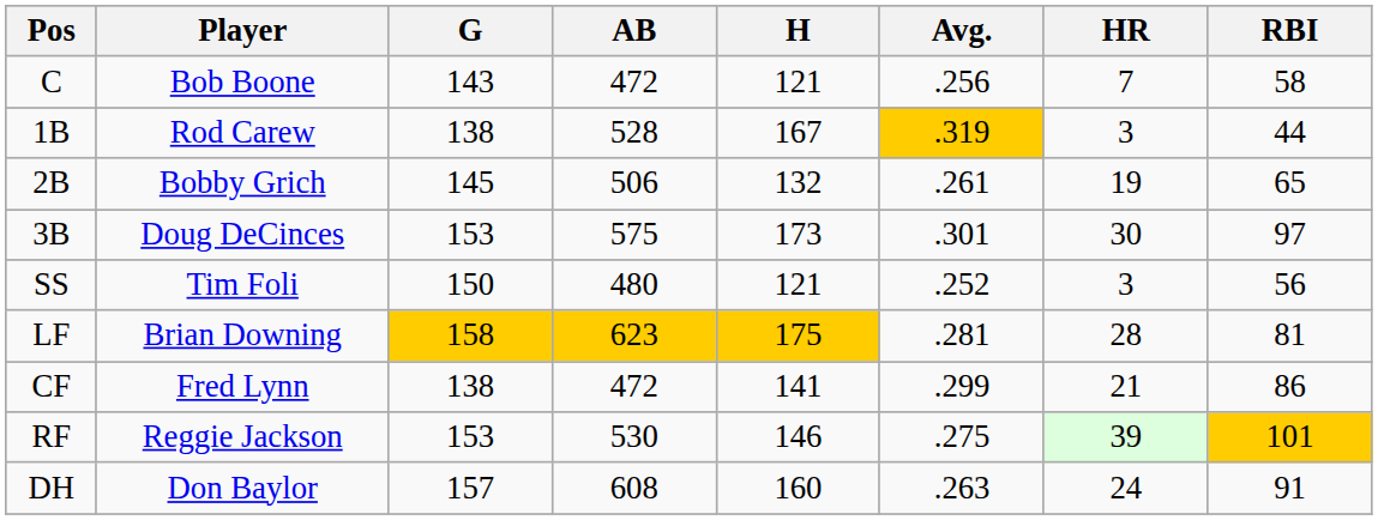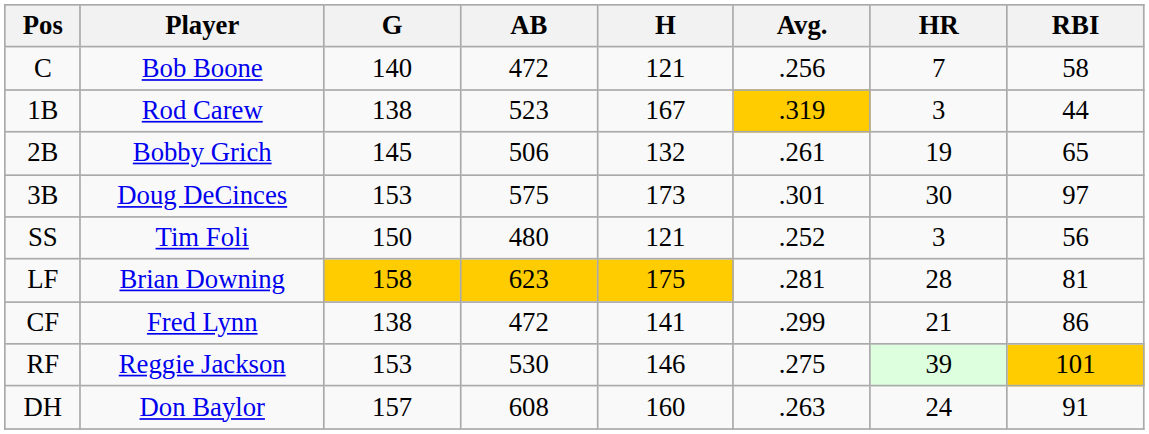C | G: 143 -> 140
1B | AB: 528 -> 523
